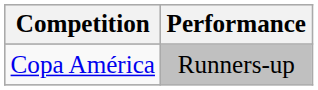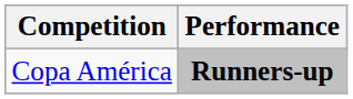Copa América | Performance: normal -> bold
